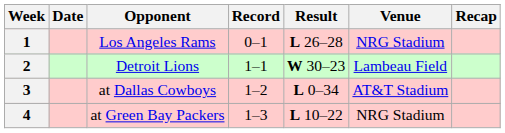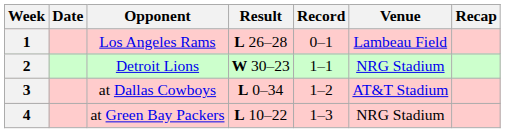columns swapped: Result <-> Record
1 | Venue: NRG Stadium -> Lambeau Field
2 | Venue: Lambeau Field -> NRG Stadium
